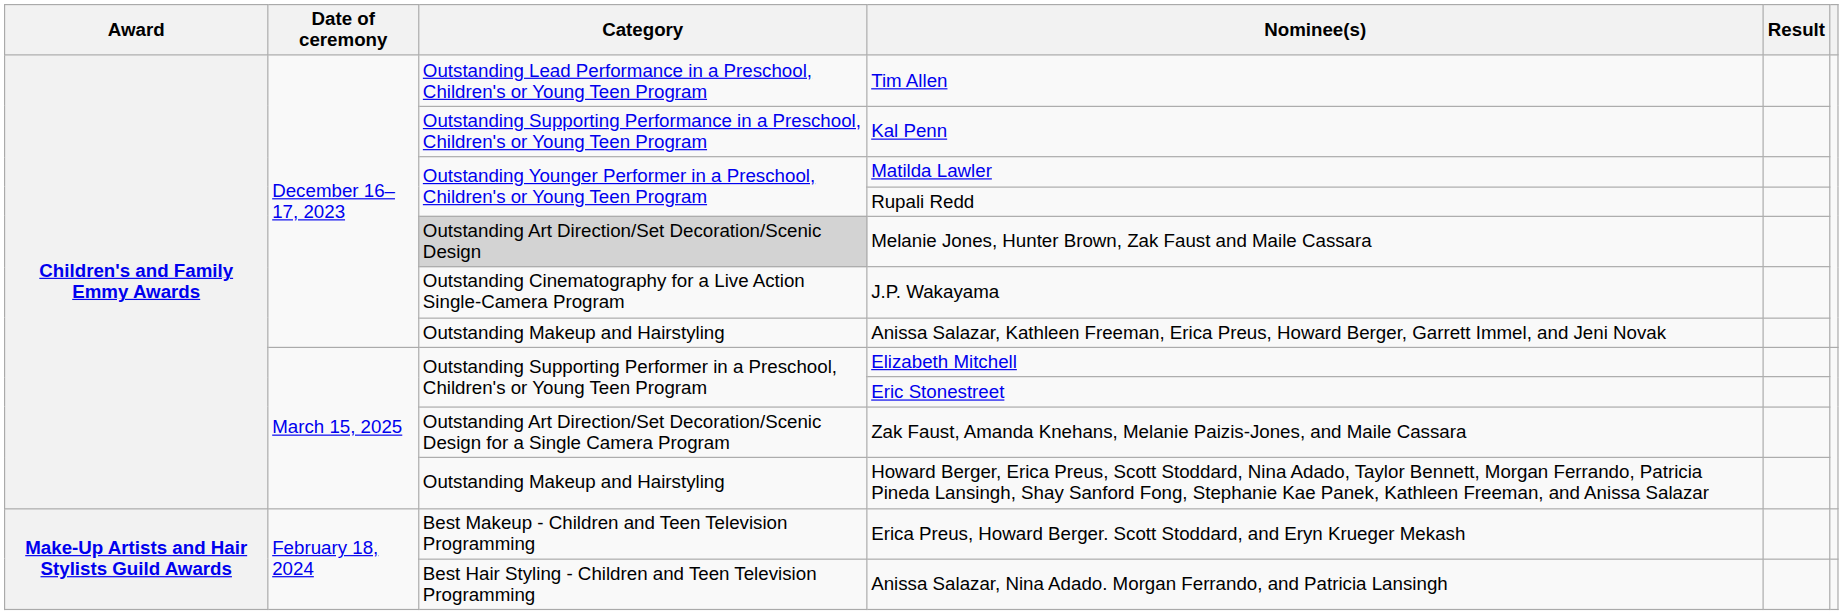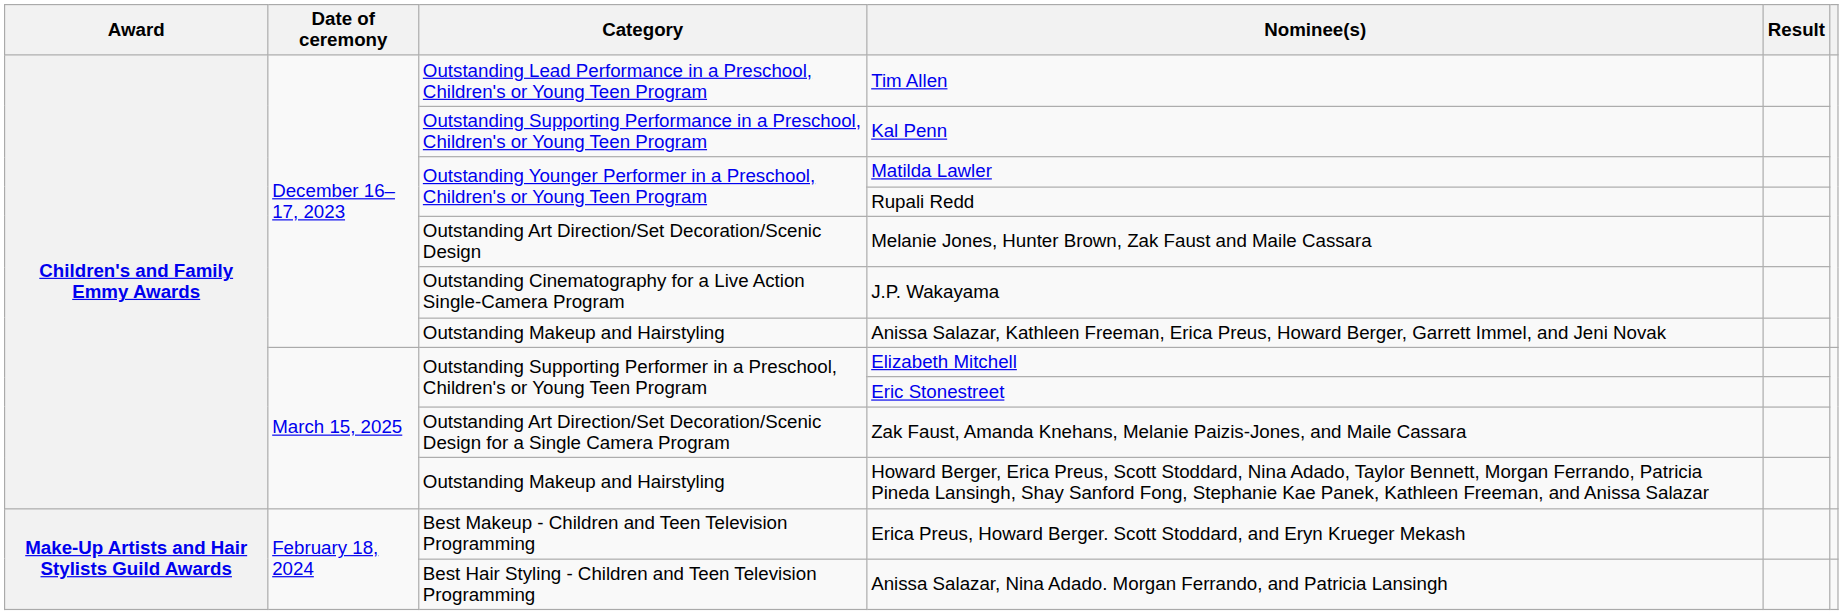Melanie Jones, Hunter Brown, Zak Faust and Maile Cassara | Category: lightgrey background -> no background
